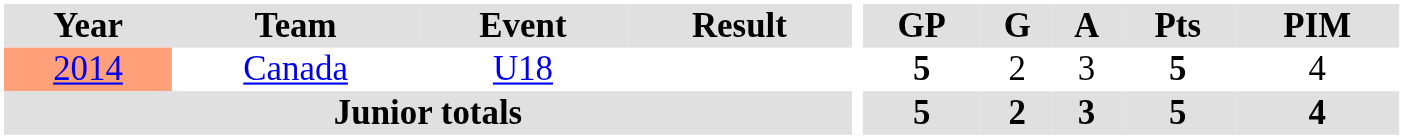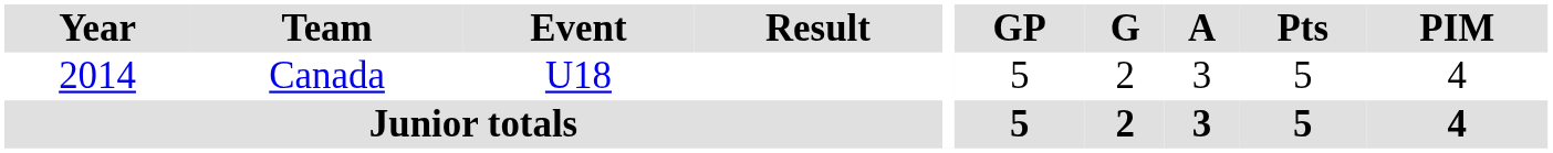Canada | Year: lightsalmon background -> no background
Canada | GP: bold -> normal
Canada | Pts: bold -> normal
